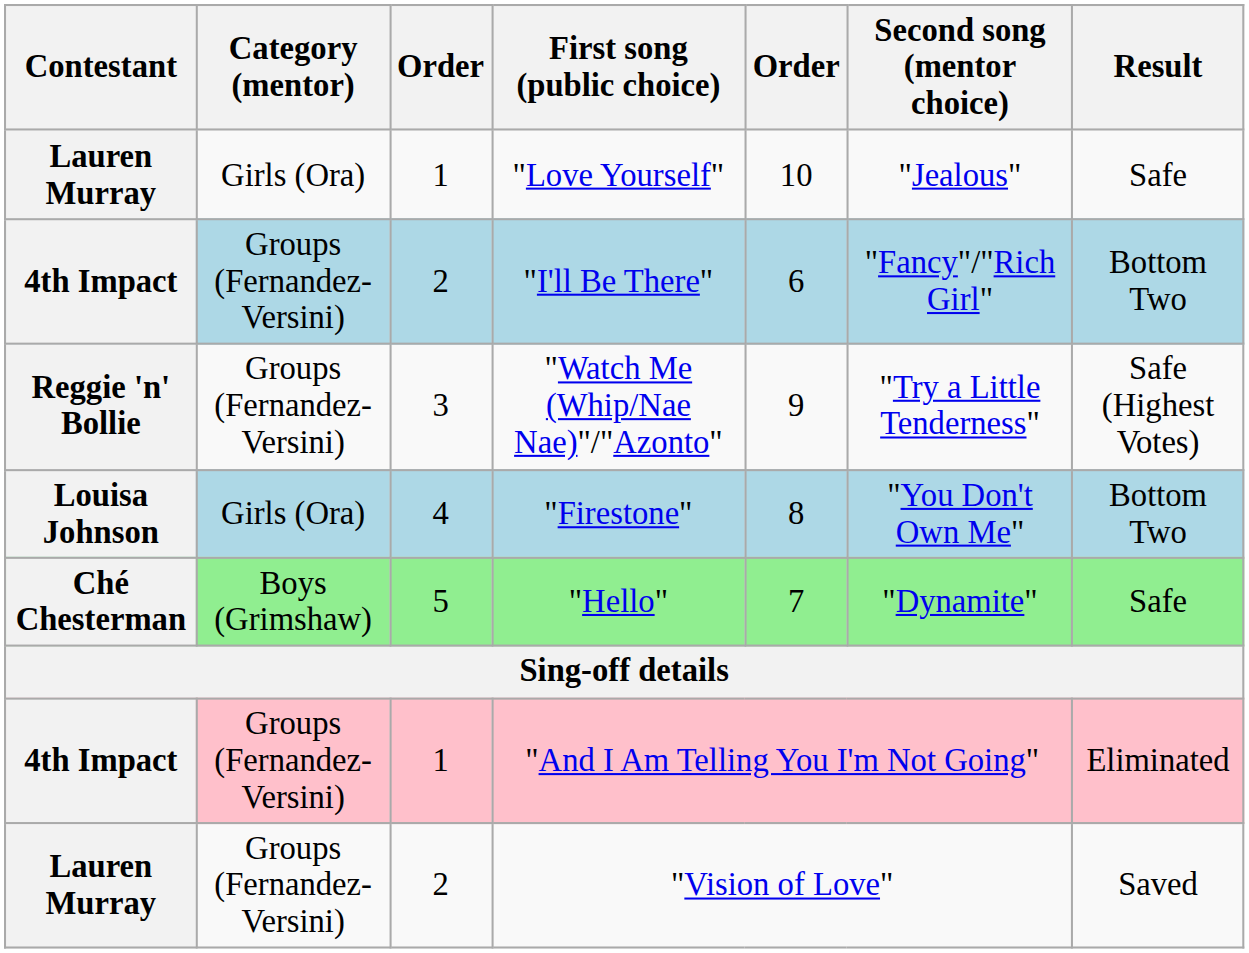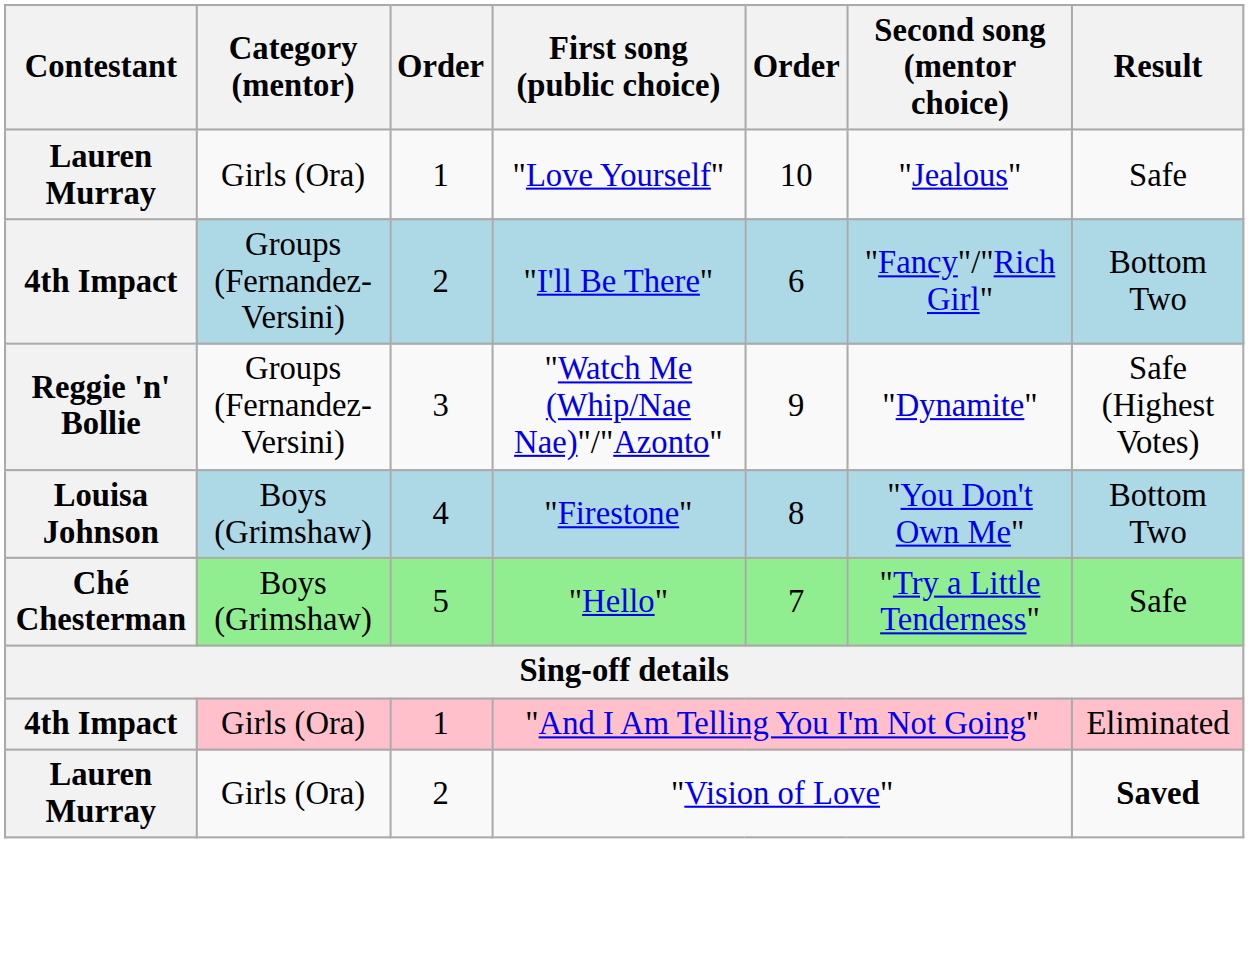"Watch Me (Whip/Nae Nae)"/"Azonto" | Second song (mentor choice): "Try a Little Tenderness" -> "Dynamite"
"Firestone" | Category (mentor): Girls (Ora) -> Boys (Grimshaw)
"Hello" | Second song (mentor choice): "Dynamite" -> "Try a Little Tenderness"
"And I Am Telling You I'm Not Going" | Category (mentor): Groups (Fernandez-Versini) -> Girls (Ora)
"Vision of Love" | Category (mentor): Groups (Fernandez-Versini) -> Girls (Ora)
"Vision of Love" | Result: normal -> bold
